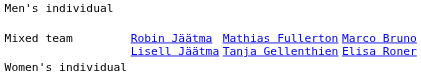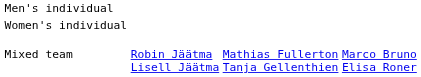rows swapped: Women's individual <-> Mixed team
